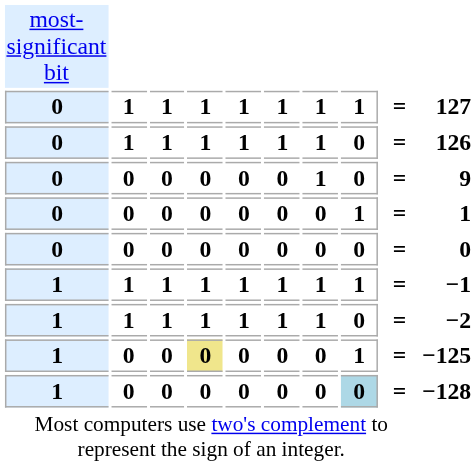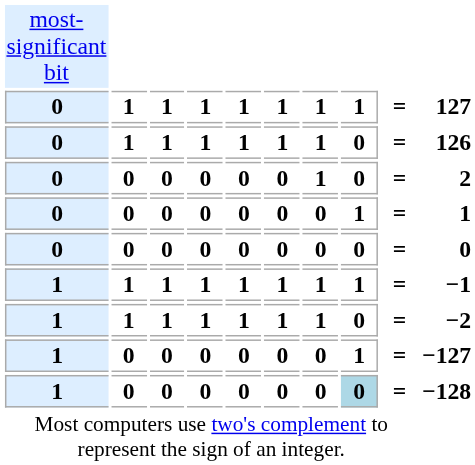row 4 | column 10: 9 -> 2
row 9 | column 4: khaki background -> no background
row 9 | column 10: −125 -> −127
